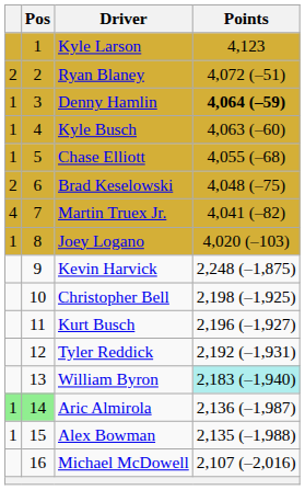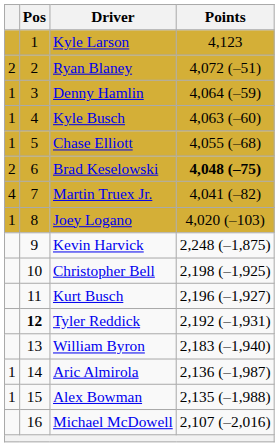Denny Hamlin | Points: bold -> normal
Brad Keselowski | Points: normal -> bold
Tyler Reddick | Pos: normal -> bold
William Byron | Points: paleturquoise background -> no background
Aric Almirola | column 1: lightgreen background -> no background
Aric Almirola | Pos: lightgreen background -> no background
